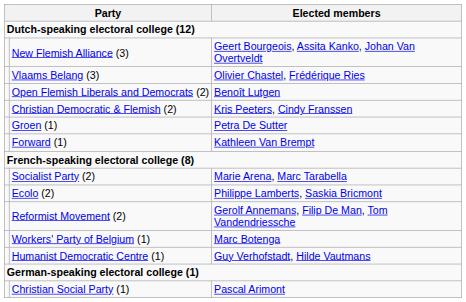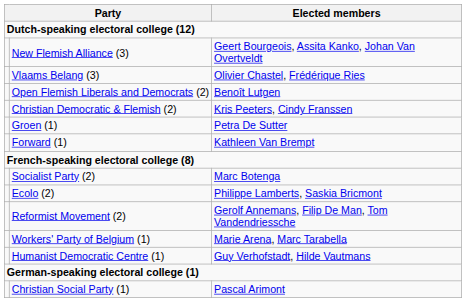Socialist Party (2) | Elected members: Marie Arena, Marc Tarabella -> Marc Botenga
Workers' Party of Belgium (1) | Elected members: Marc Botenga -> Marie Arena, Marc Tarabella
